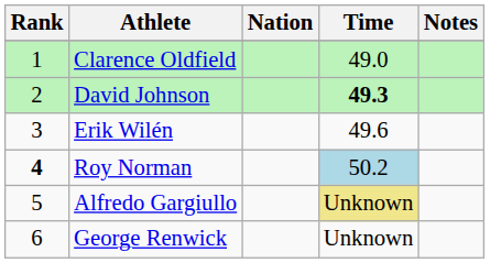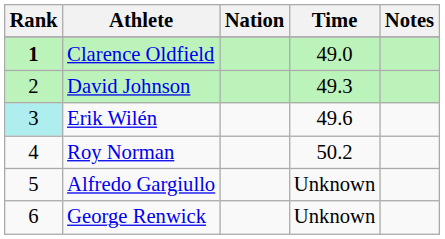Clarence Oldfield | Rank: normal -> bold
David Johnson | Time: bold -> normal
Erik Wilén | Rank: no background -> paleturquoise background
Roy Norman | Rank: bold -> normal
Roy Norman | Time: lightblue background -> no background
Alfredo Gargiullo | Time: khaki background -> no background
